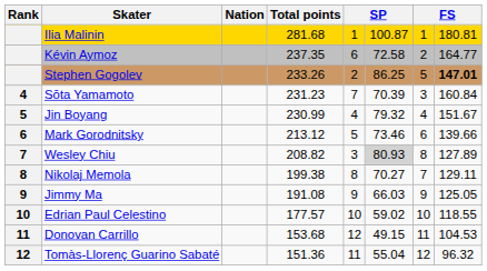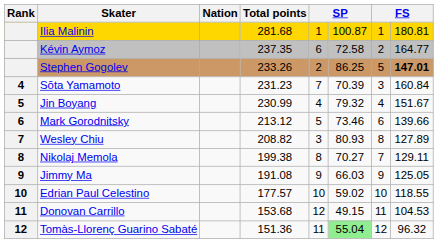Wesley Chiu | column 6: lightgrey background -> no background
Tomàs-Llorenç Guarino Sabaté | column 6: no background -> lightgreen background
